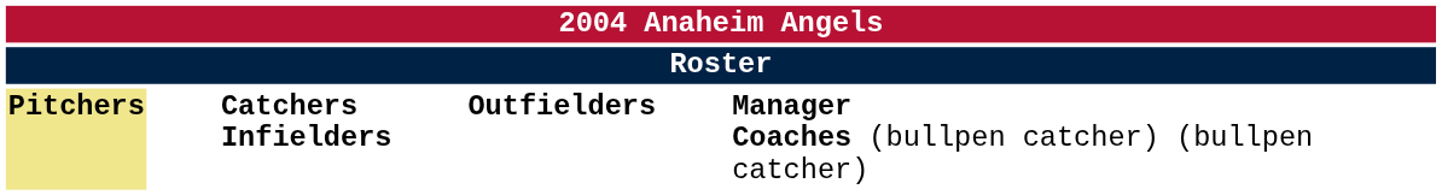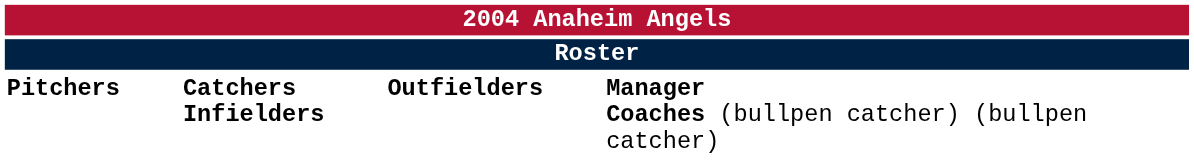Pitchers | column 1: khaki background -> no background
